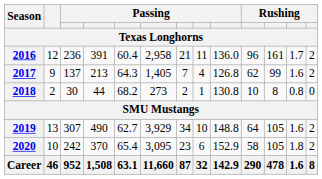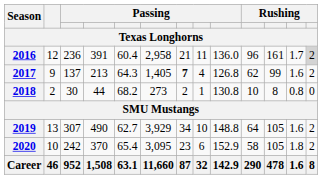2016 | column 13: no background -> lightgrey background
2017 | column 7: normal -> bold
